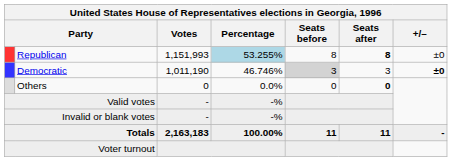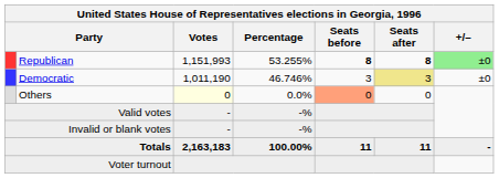Republican | Percentage: lightblue background -> no background
Republican | Seats before: normal -> bold
Republican | +/–: no background -> lightgreen background
Democratic | Seats before: lightgrey background -> no background
Democratic | Seats after: no background -> khaki background
Democratic | +/–: bold -> normal
Others | Votes: no background -> lightyellow background
Others | Seats before: no background -> lightsalmon background
Others | Seats after: bold -> normal
